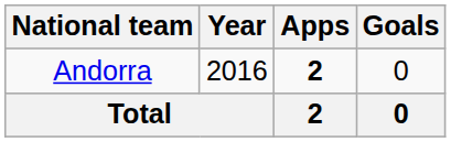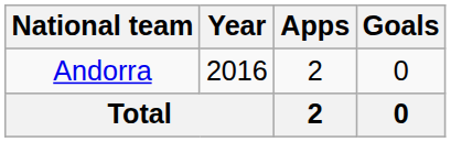Andorra | Apps: bold -> normal
